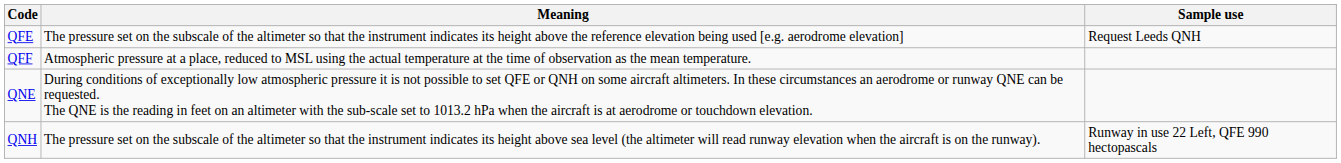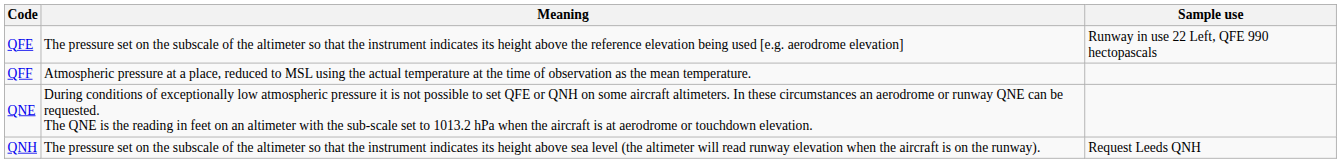QFE | Sample use: Request Leeds QNH -> Runway in use 22 Left, QFE 990 hectopascals
QNH | Sample use: Runway in use 22 Left, QFE 990 hectopascals -> Request Leeds QNH
